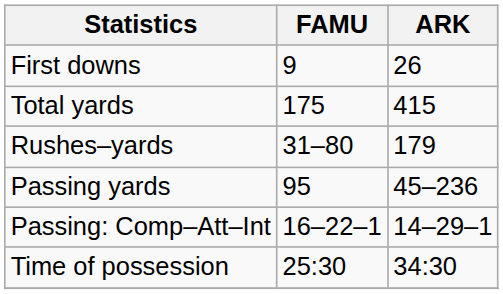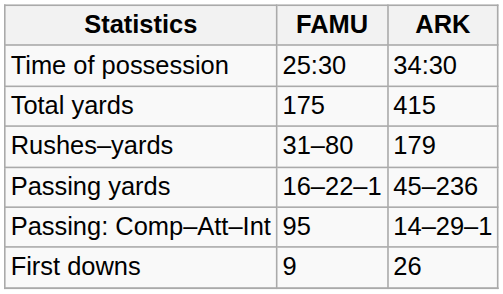rows swapped: First downs <-> Time of possession
Passing yards | FAMU: 95 -> 16–22–1
Passing: Comp–Att–Int | FAMU: 16–22–1 -> 95
